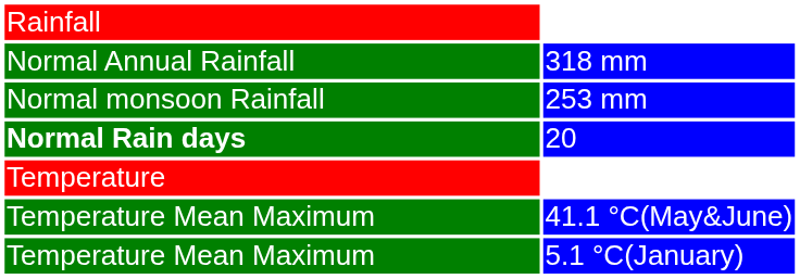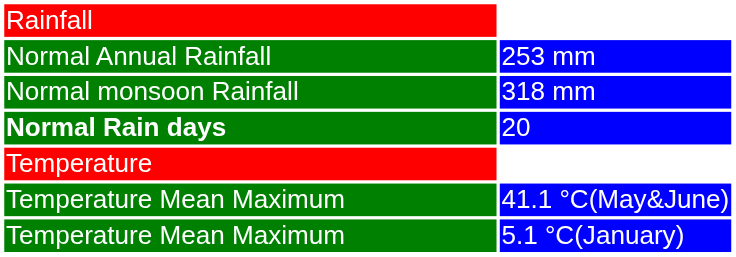row 2 | column 2: 318 mm -> 253 mm
row 3 | column 2: 253 mm -> 318 mm
